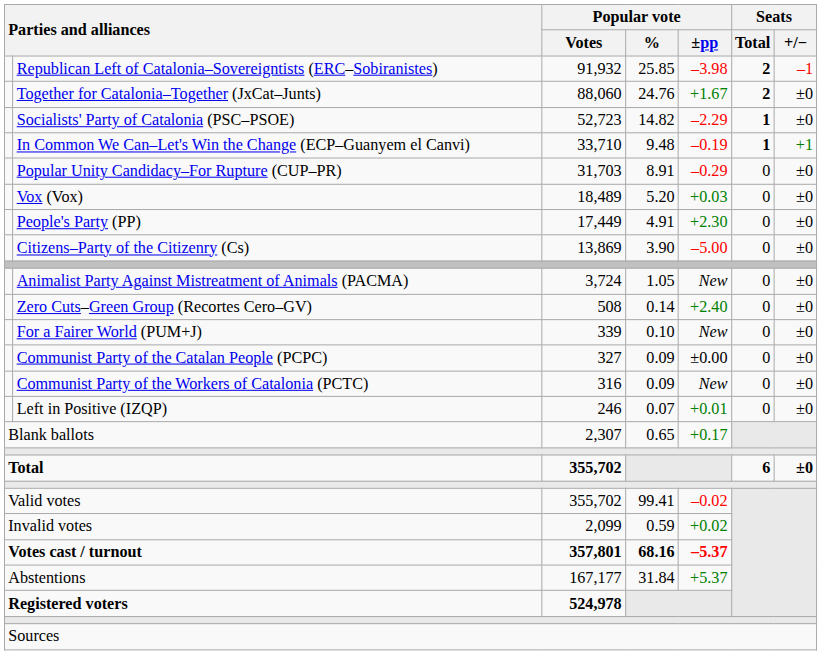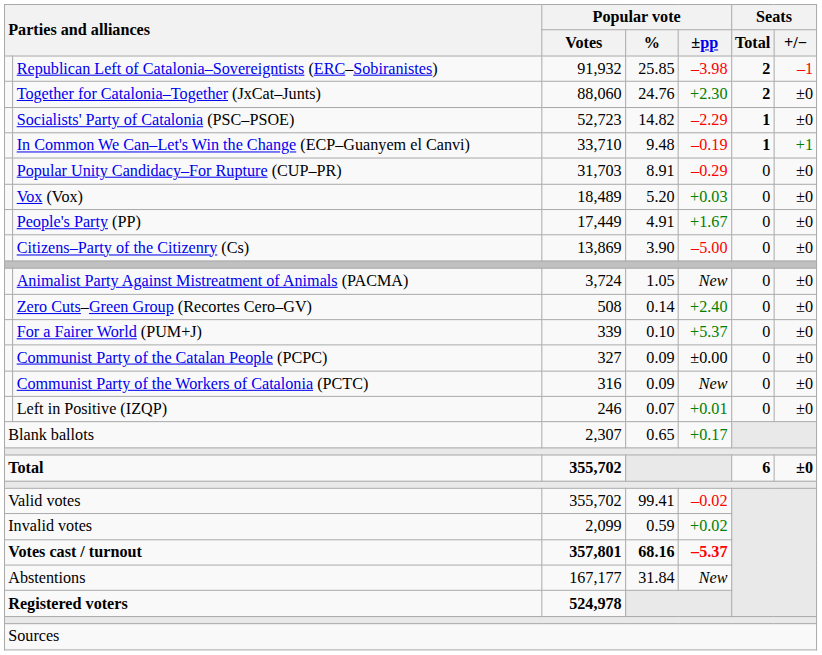Together for Catalonia–Together (JxCat–Junts) | Popular vote / ±pp: +1.67 -> +2.30
People's Party (PP) | Popular vote / ±pp: +2.30 -> +1.67
For a Fairer World (PUM+J) | Popular vote / ±pp: New -> +5.37
Abstentions | Popular vote / ±pp: +5.37 -> New
